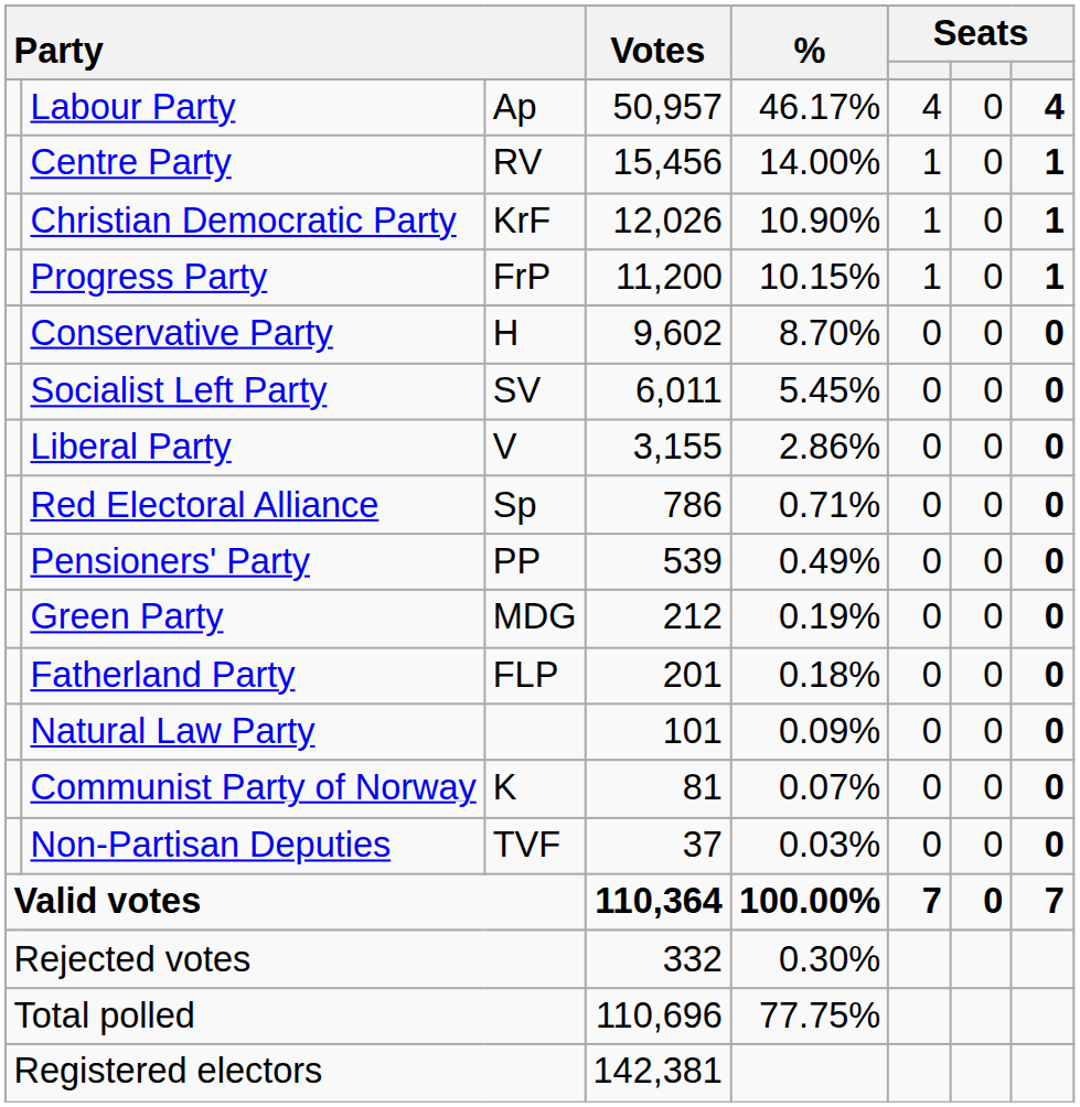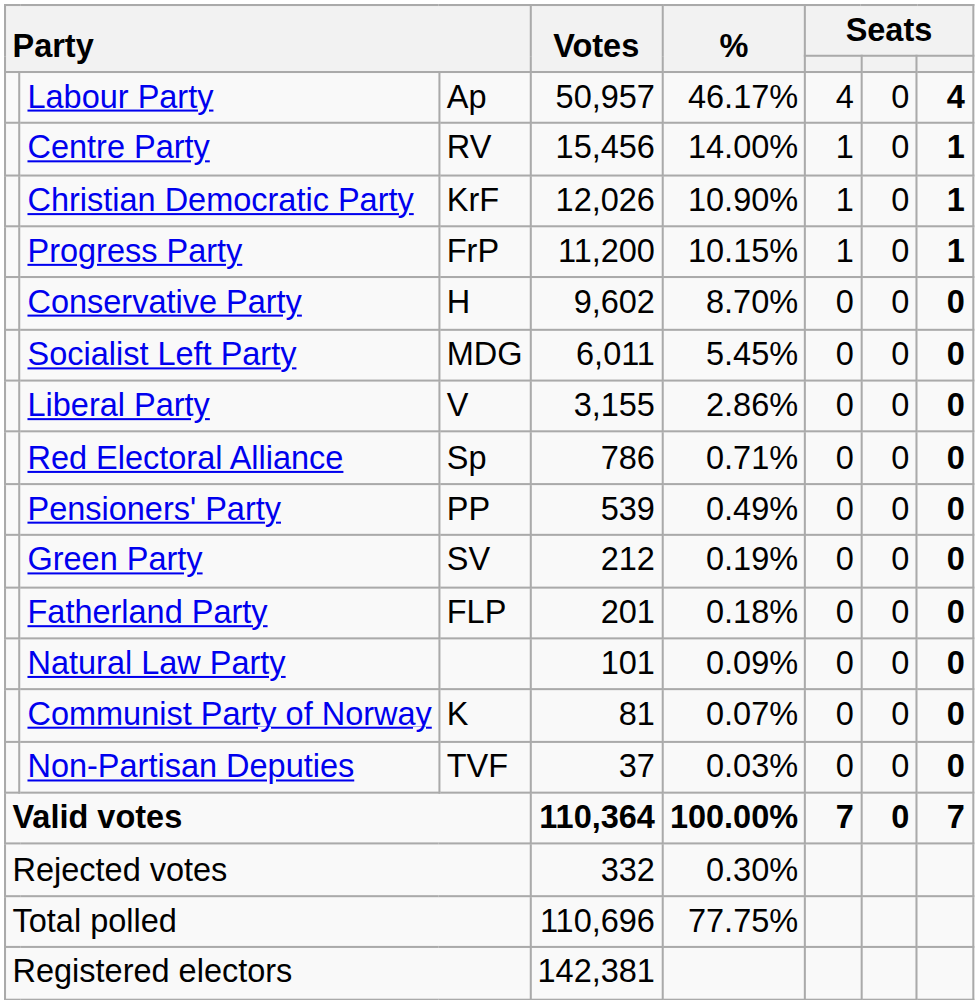Socialist Left Party | column 3: SV -> MDG
Green Party | column 3: MDG -> SV
